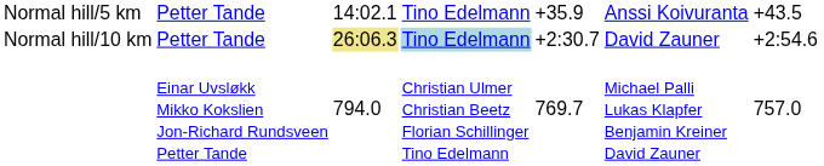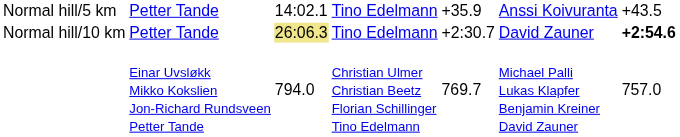Normal hill/10 km | column 4: lightblue background -> no background
Normal hill/10 km | column 7: normal -> bold
